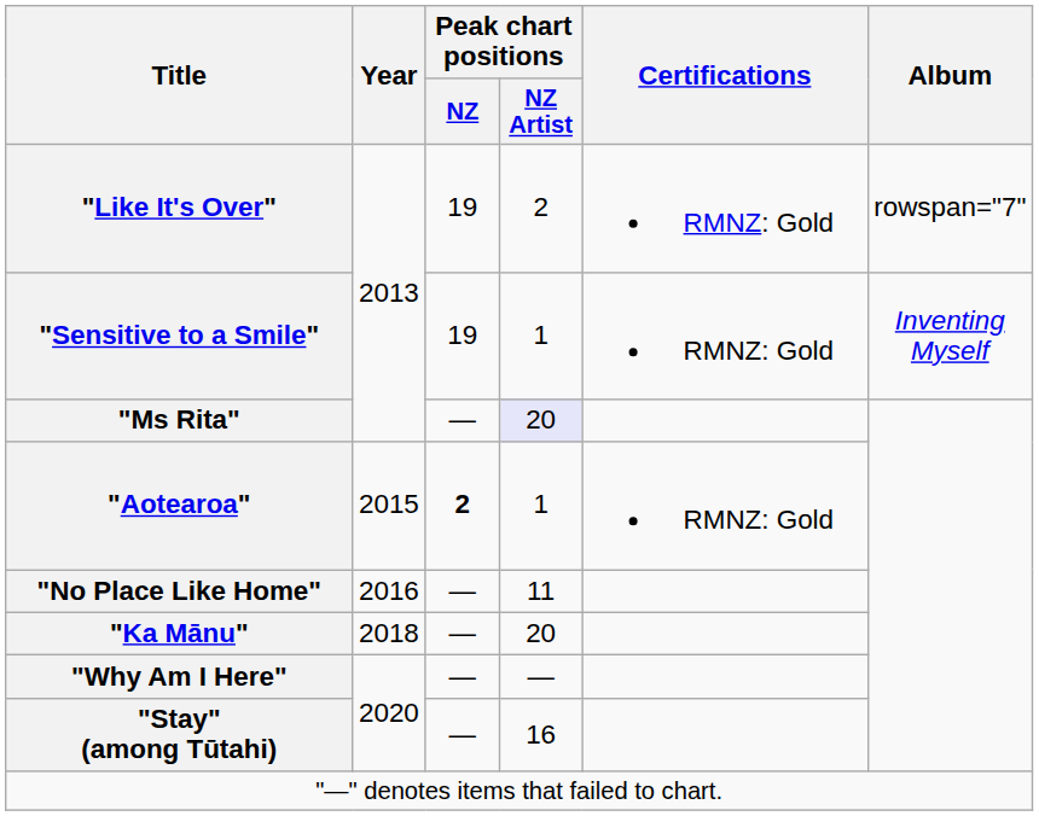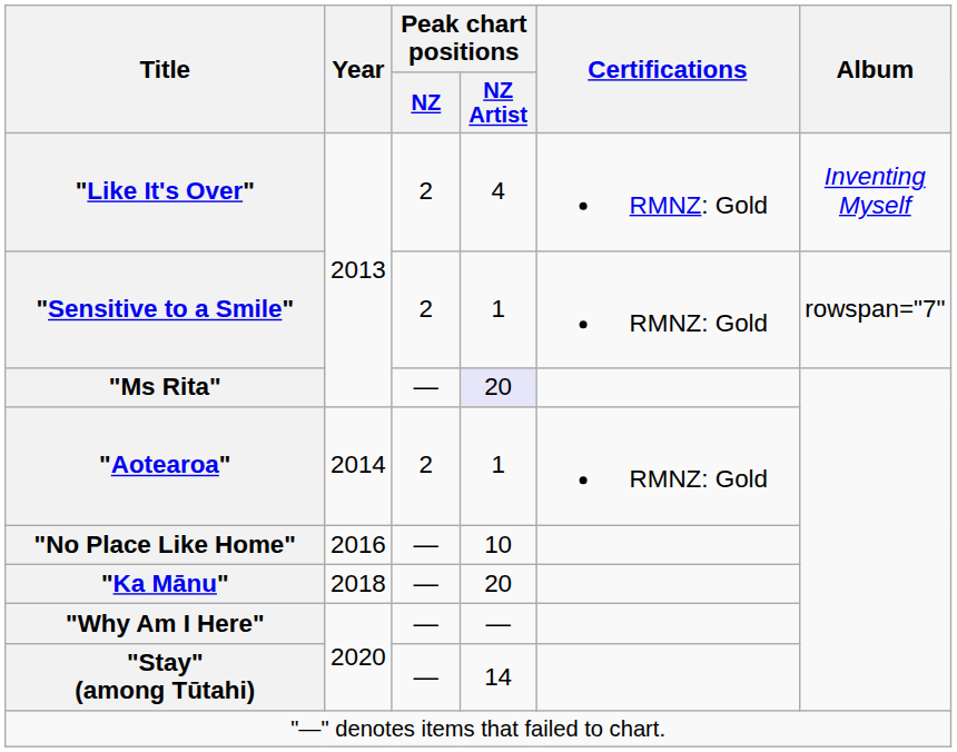"Like It's Over" | Peak chart positions / NZ: 19 -> 2
"Like It's Over" | Peak chart positions / NZ Artist: 2 -> 4
"Like It's Over" | Album: rowspan="7" -> Inventing Myself
"Sensitive to a Smile" | Peak chart positions / NZ: 19 -> 2
"Sensitive to a Smile" | Album: Inventing Myself -> rowspan="7"
"Aotearoa" | Year: 2015 -> 2014
"Aotearoa" | Peak chart positions / NZ: bold -> normal
"No Place Like Home" | Peak chart positions / NZ Artist: 11 -> 10
"Stay" (among Tūtahi) | Peak chart positions / NZ Artist: 16 -> 14
